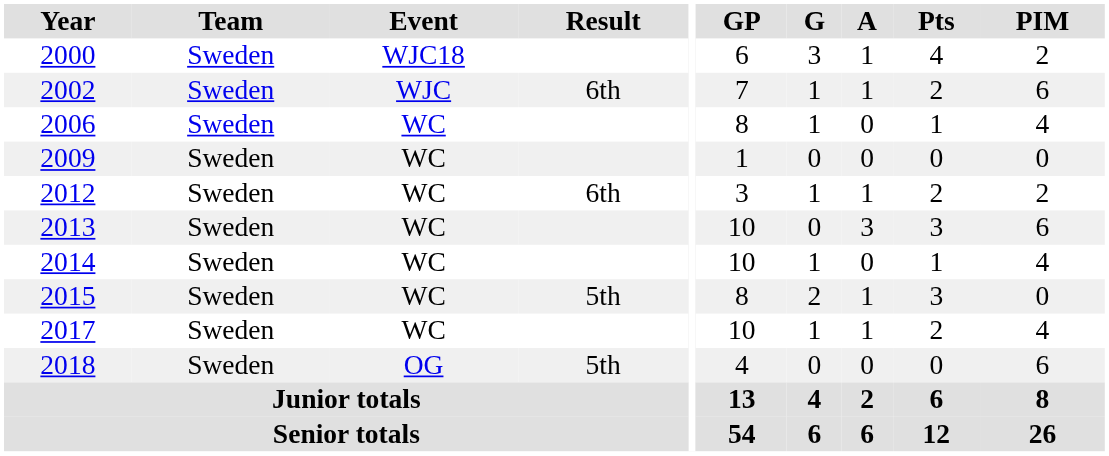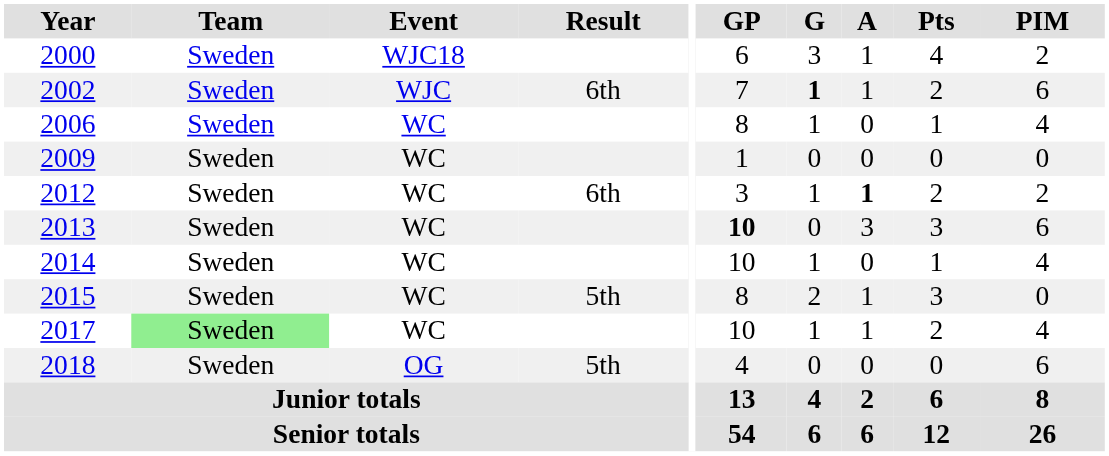2002 | G: normal -> bold
2012 | A: normal -> bold
2013 | GP: normal -> bold
2017 | Team: no background -> lightgreen background
